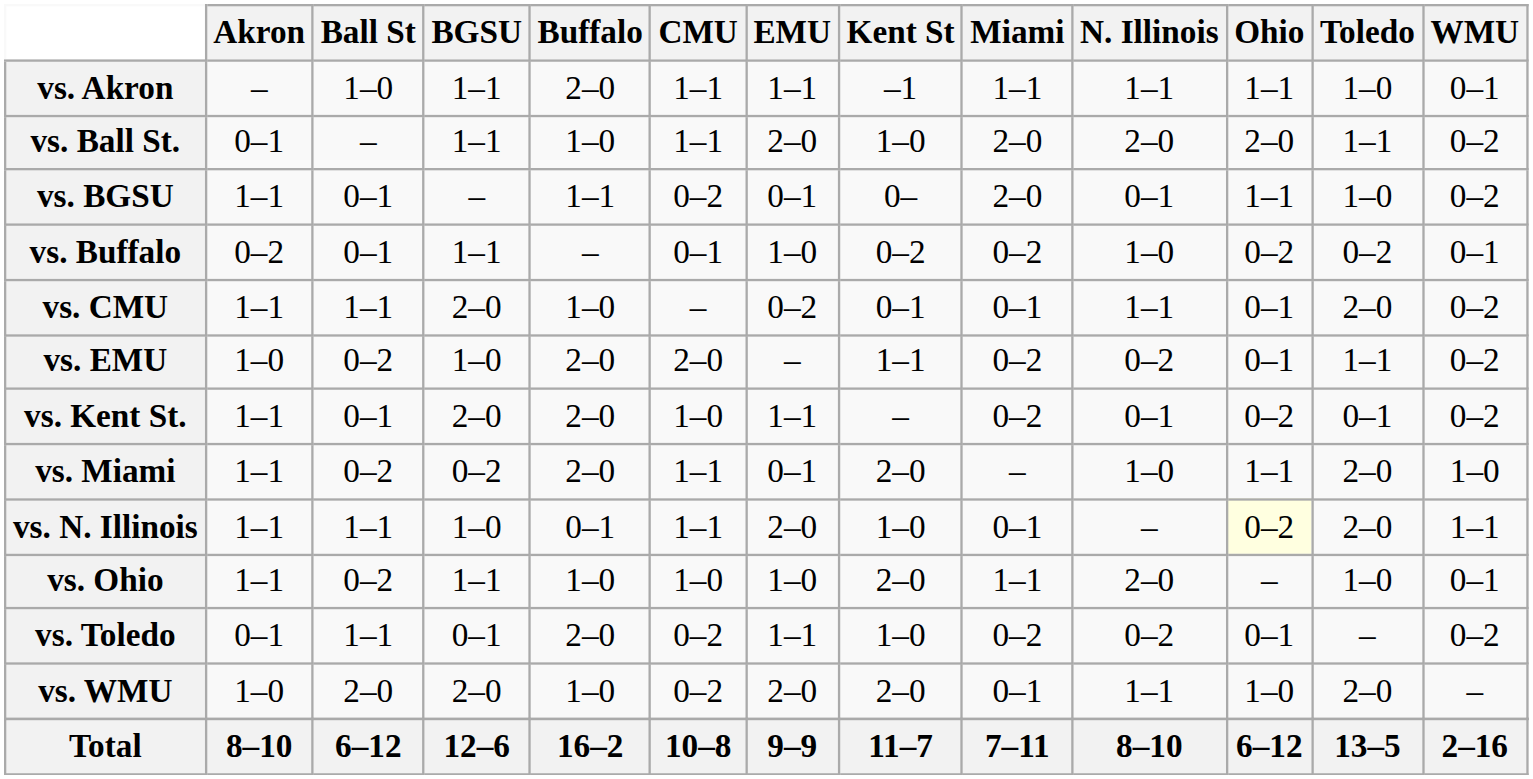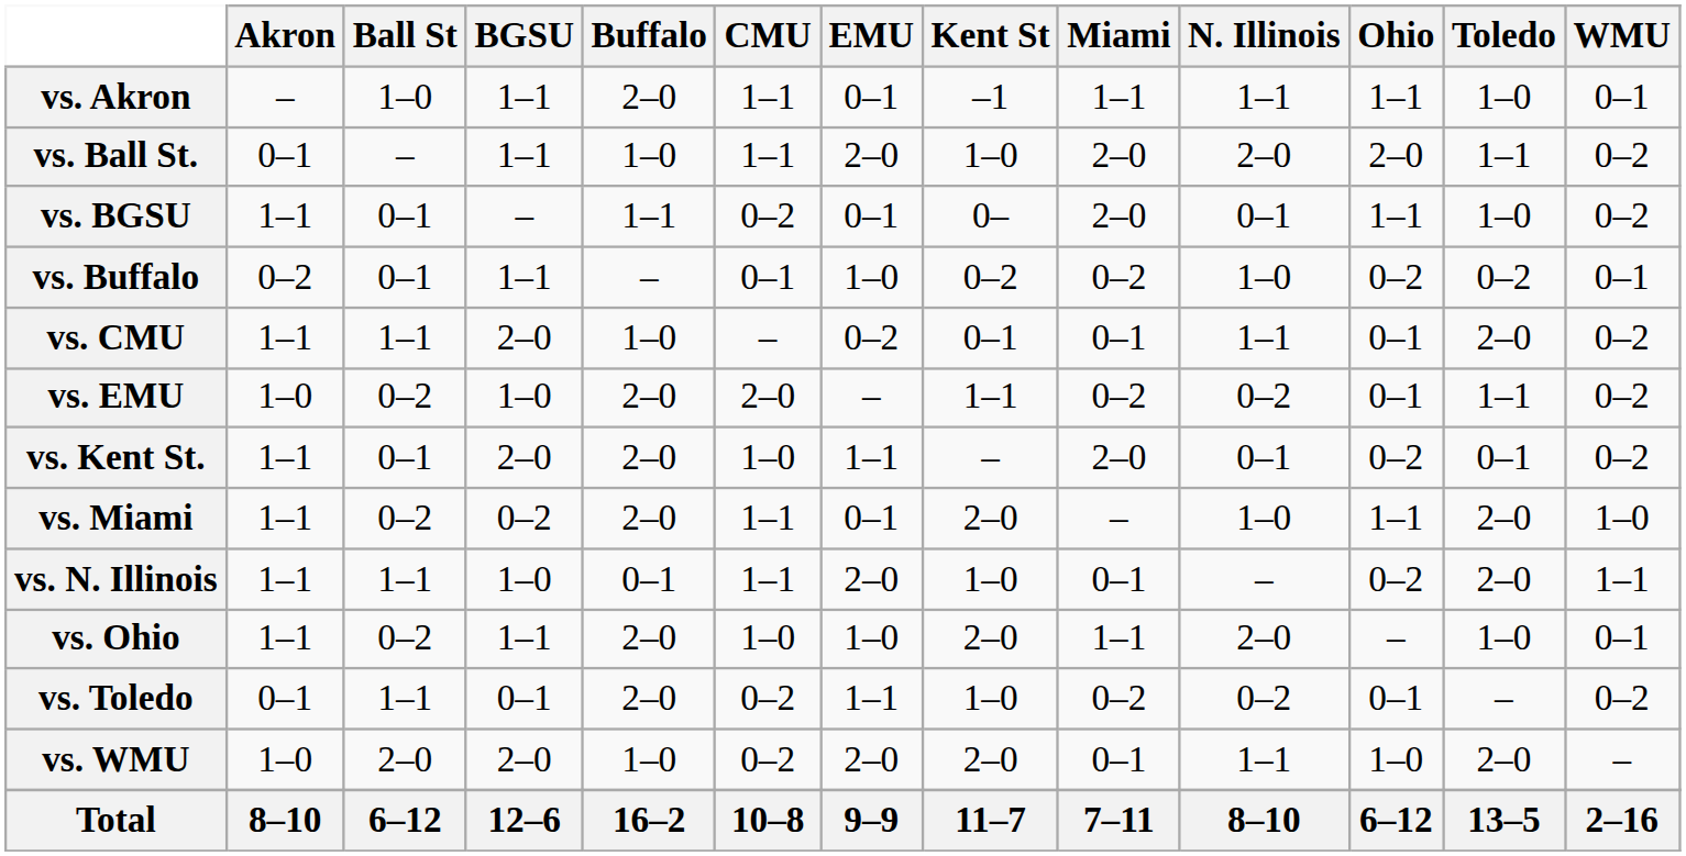vs. Akron | EMU: 1–1 -> 0–1
vs. Kent St. | Miami: 0–2 -> 2–0
vs. N. Illinois | Ohio: lightyellow background -> no background
vs. Ohio | Buffalo: 1–0 -> 2–0
